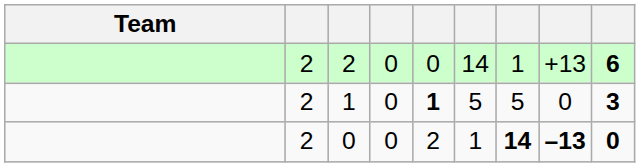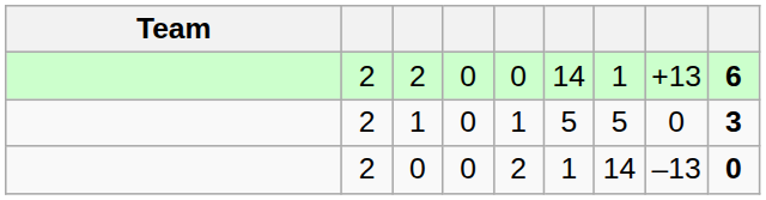row 3 | column 5: bold -> normal
row 4 | column 7: bold -> normal
row 4 | column 8: bold -> normal
